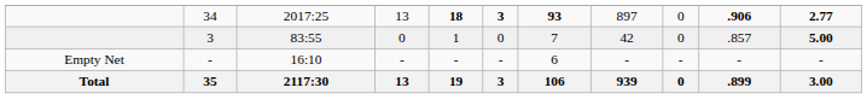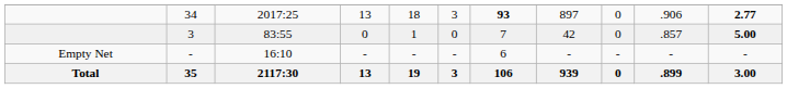34 | column 5: bold -> normal
34 | column 6: bold -> normal
34 | column 10: bold -> normal
